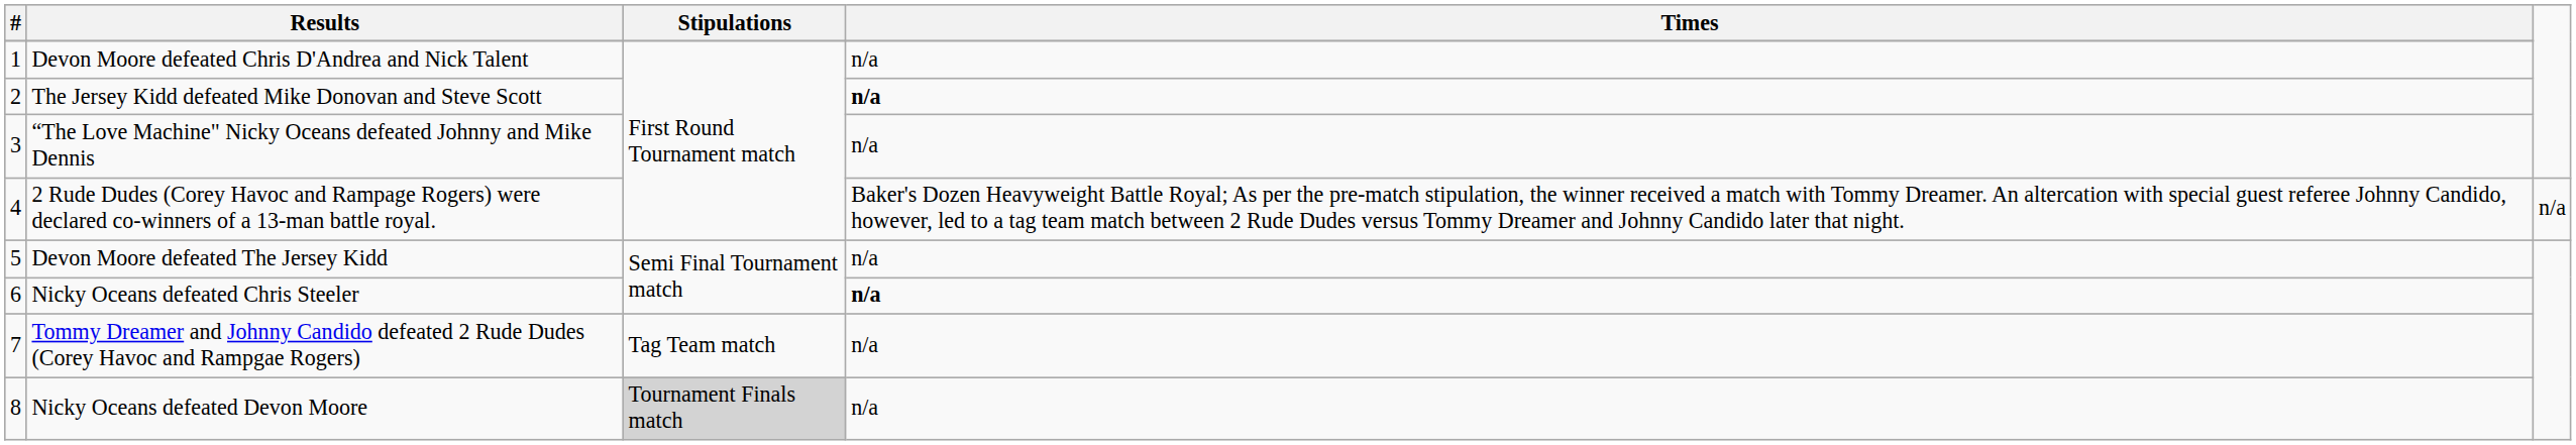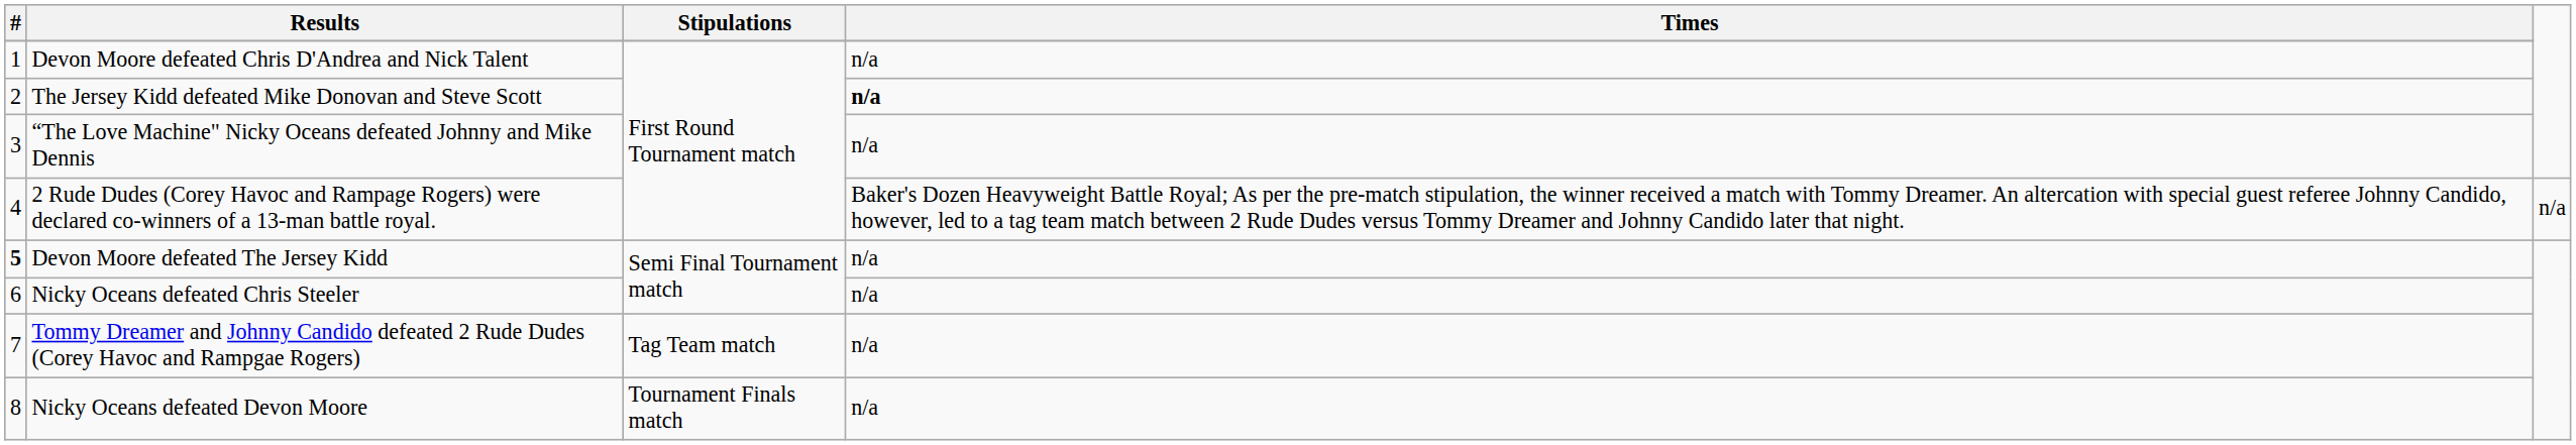Devon Moore defeated The Jersey Kidd | #: normal -> bold
Nicky Oceans defeated Chris Steeler | Times: bold -> normal
Nicky Oceans defeated Devon Moore | Stipulations: lightgrey background -> no background
